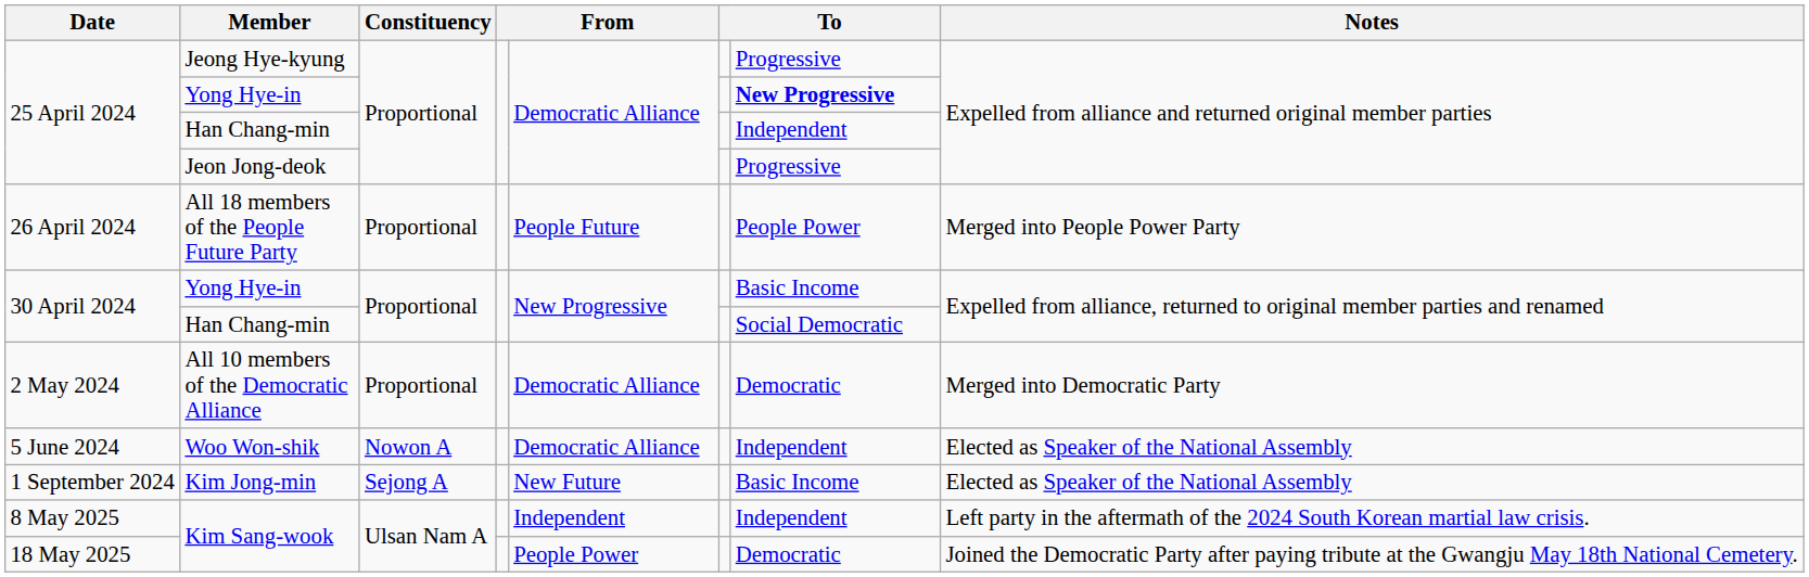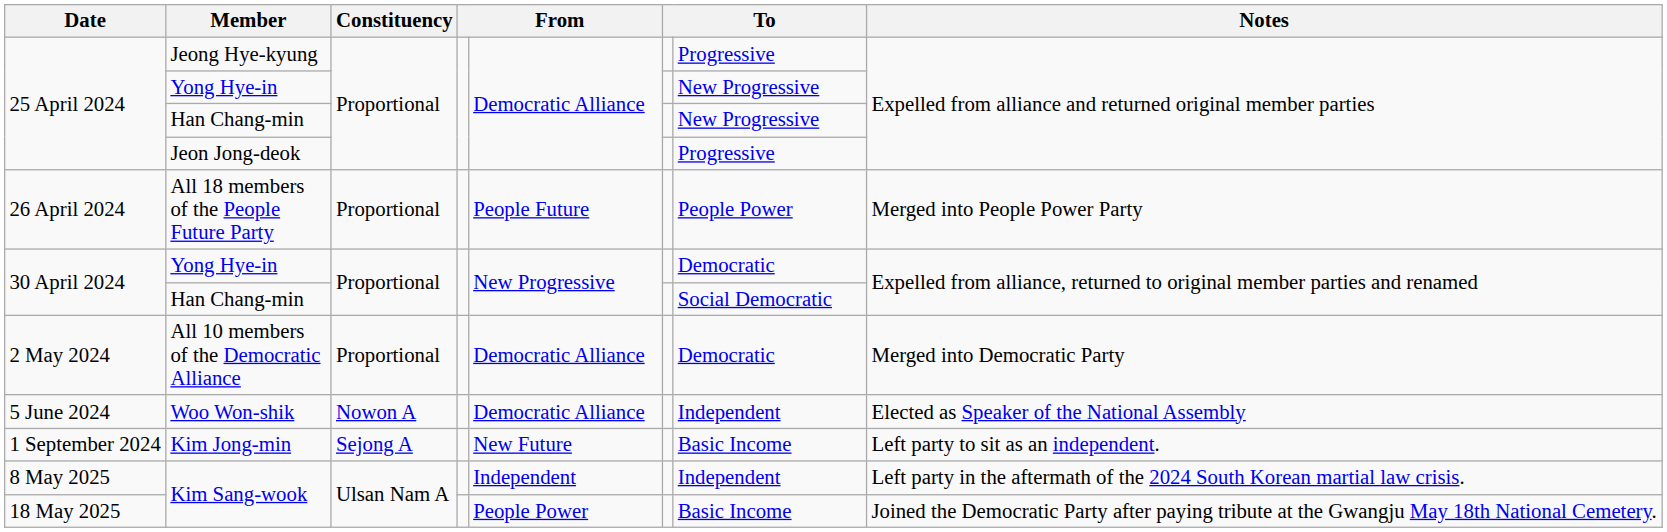25 April 2024 / Yong Hye-in | column 7: bold -> normal
25 April 2024 / Han Chang-min | column 7: Independent -> New Progressive
30 April 2024 / Yong Hye-in | column 7: Basic Income -> Democratic
Kim Jong-min | Notes: Elected as Speaker of the National Assembly -> Left party to sit as an independent.
18 May 2025 / Kim Sang-wook | column 7: Democratic -> Basic Income
